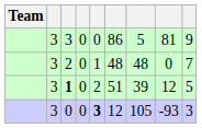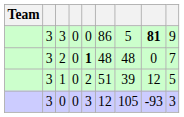row 2 | column 8: normal -> bold
row 3 | column 5: normal -> bold
row 4 | column 3: bold -> normal
row 5 | column 5: bold -> normal
